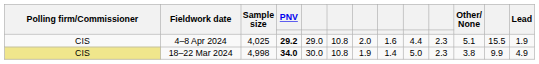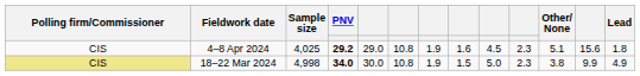4–8 Apr 2024 | column 7: 2.0 -> 1.9
4–8 Apr 2024 | column 9: 4.4 -> 4.5
4–8 Apr 2024 | column 12: 15.5 -> 15.6
4–8 Apr 2024 | Lead: 1.9 -> 1.8
18–22 Mar 2024 | column 8: 1.4 -> 1.5
